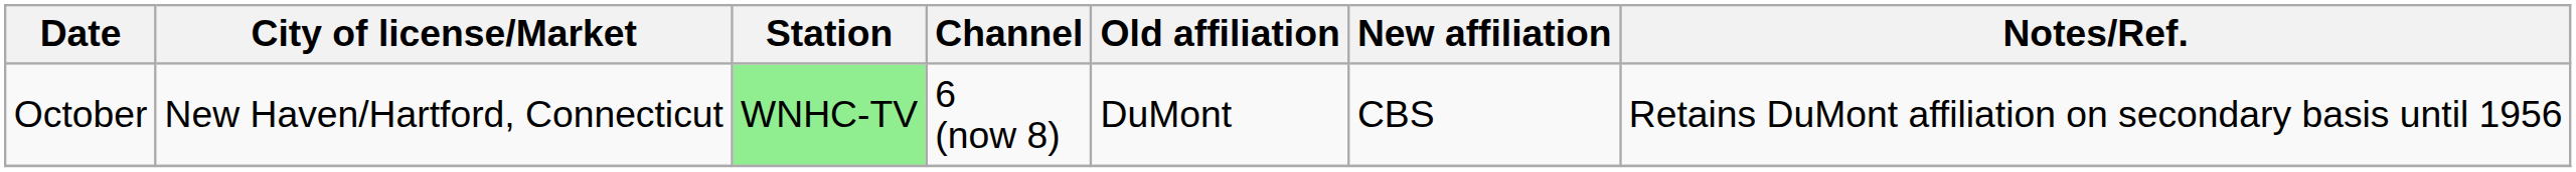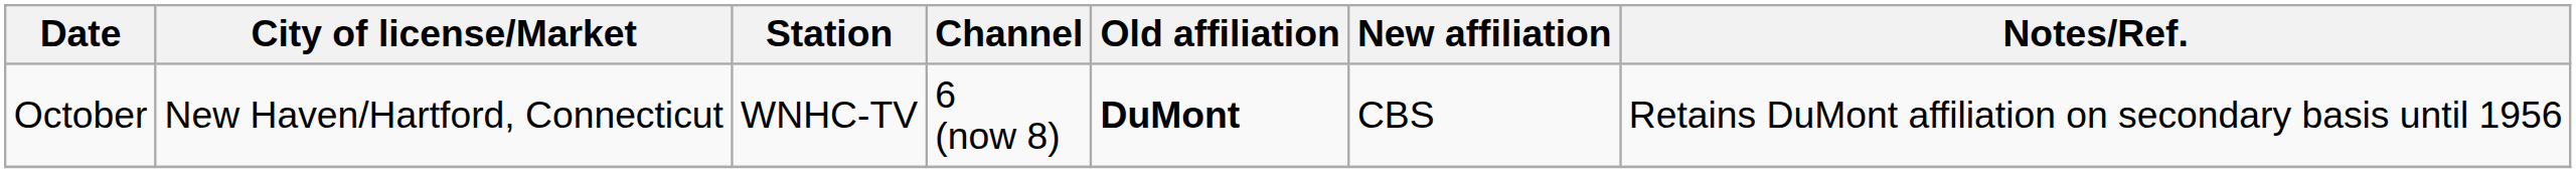October | Station: lightgreen background -> no background
October | Old affiliation: normal -> bold
